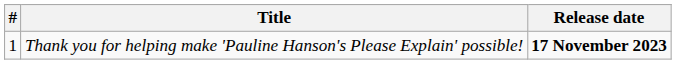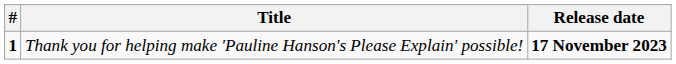row 2 | #: normal -> bold
